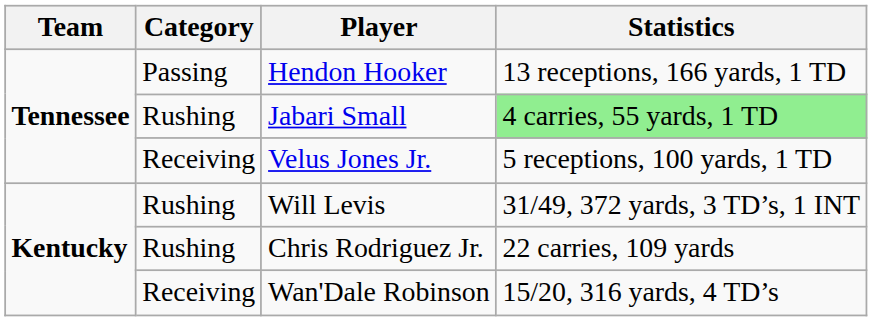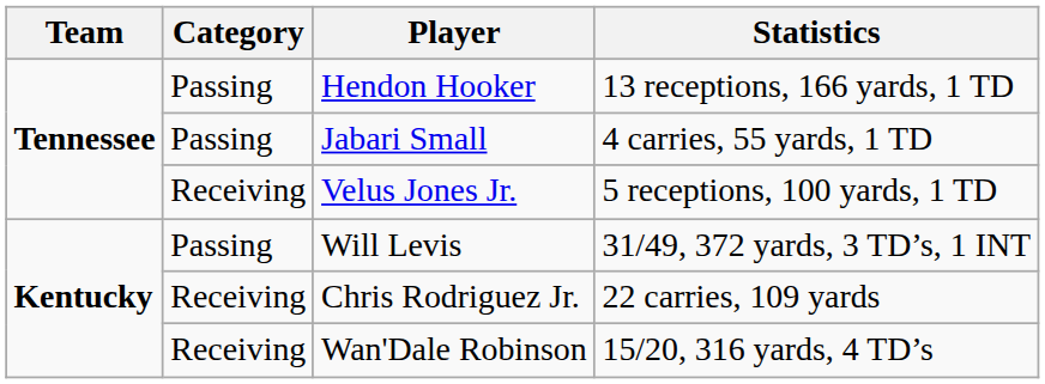Jabari Small | Category: Rushing -> Passing
Jabari Small | Statistics: lightgreen background -> no background
Will Levis | Category: Rushing -> Passing
Chris Rodriguez Jr. | Category: Rushing -> Receiving
